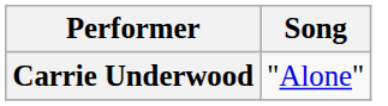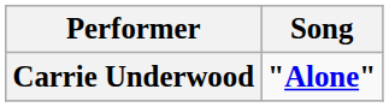Carrie Underwood | Song: normal -> bold
